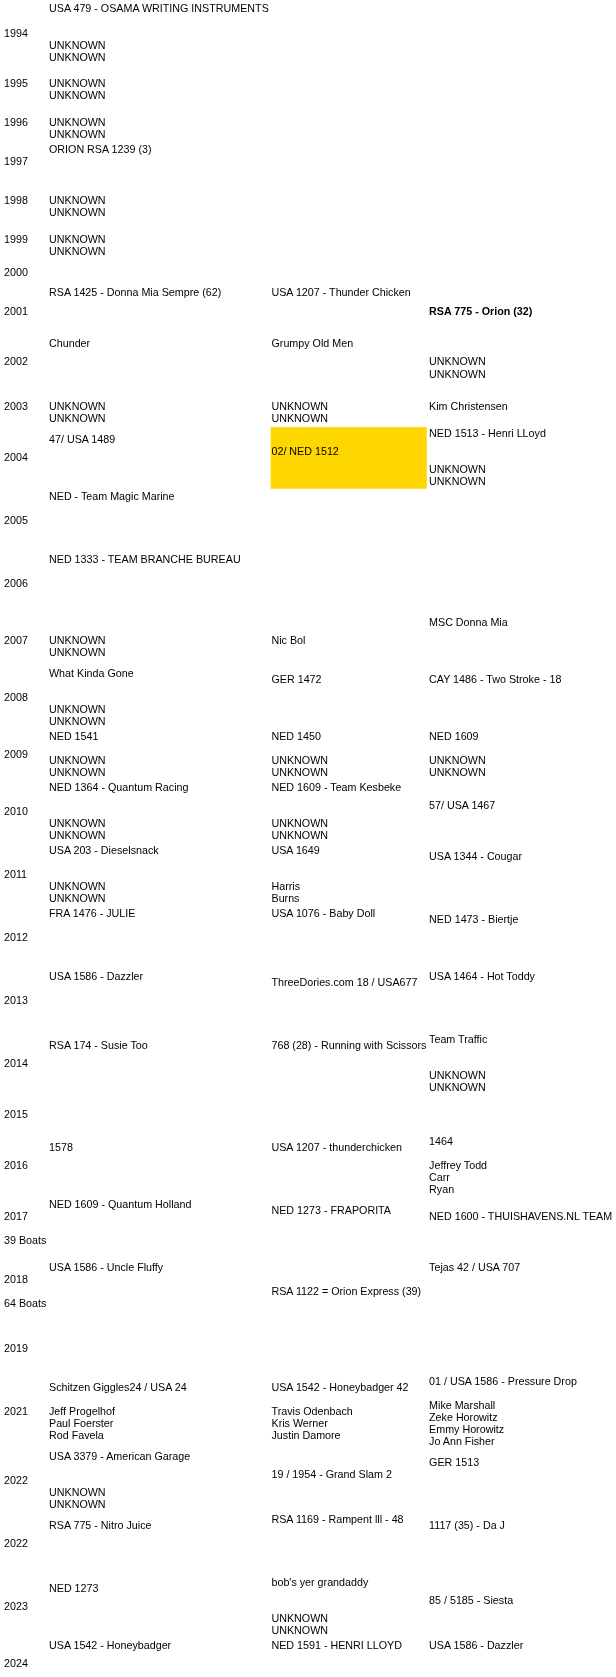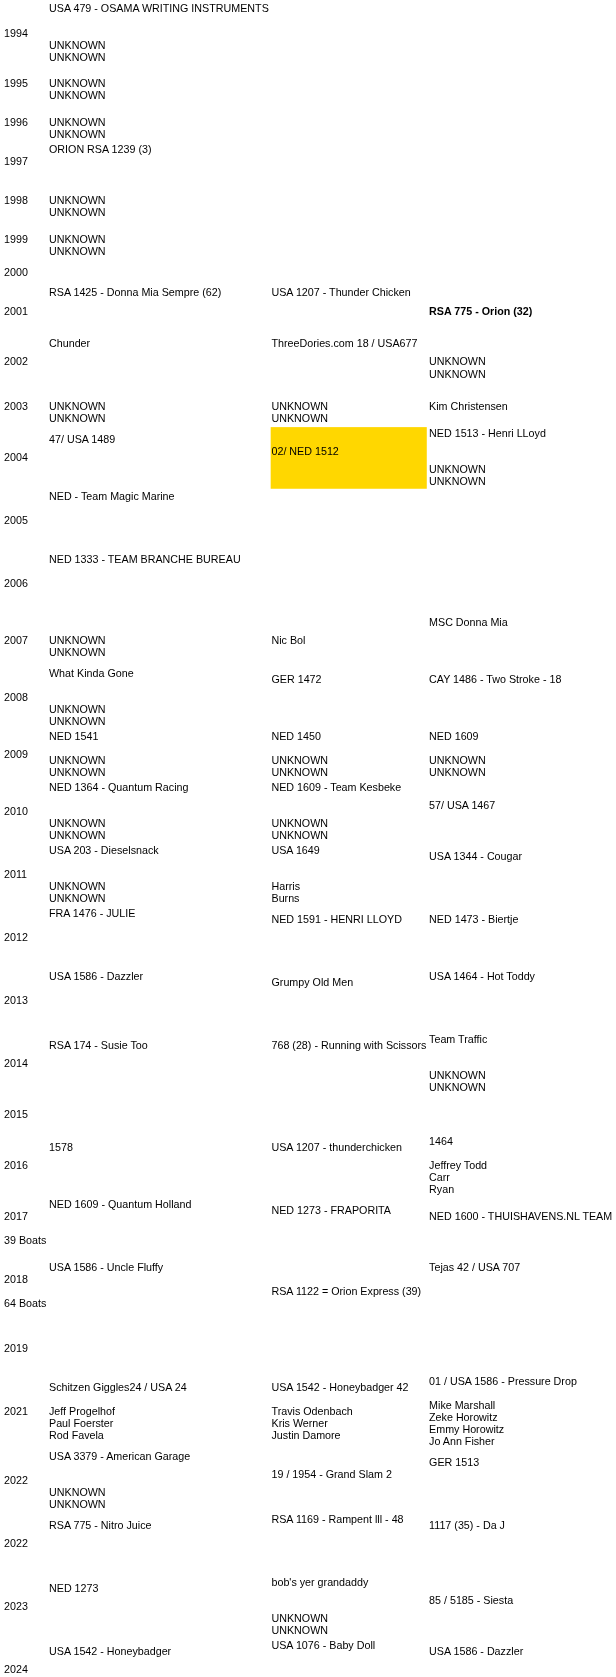2002 | column 3: Grumpy Old Men -> ThreeDories.com 18 / USA677
2012 | column 3: USA 1076 - Baby Doll -> NED 1591 - HENRI LLOYD
2013 | column 3: ThreeDories.com 18 / USA677 -> Grumpy Old Men
2024 | column 3: NED 1591 - HENRI LLOYD -> USA 1076 - Baby Doll
